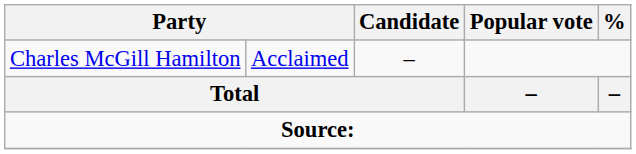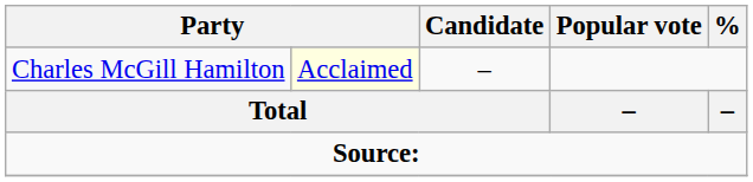Charles McGill Hamilton | column 2: no background -> lightyellow background
